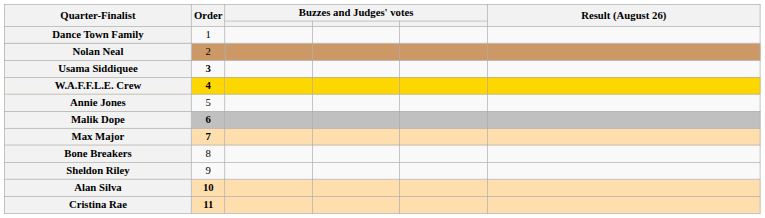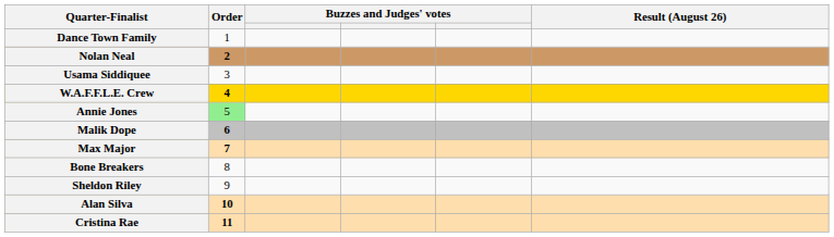Nolan Neal | Order: normal -> bold
Usama Siddiquee | Order: bold -> normal
Annie Jones | Order: no background -> lightgreen background
